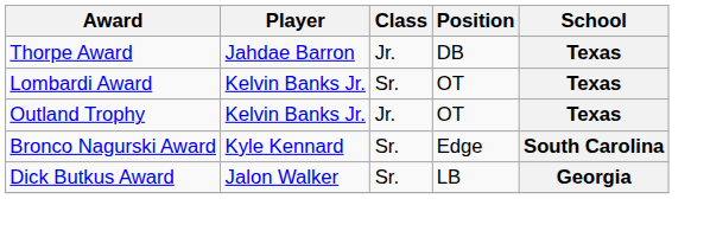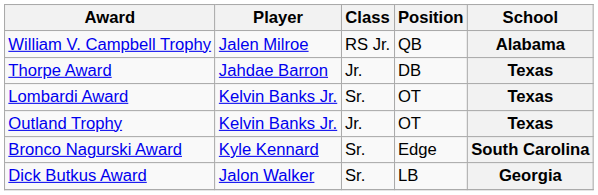+ row: William V. Campbell Trophy | Jalen Milroe | RS Jr. | QB | Alabama
